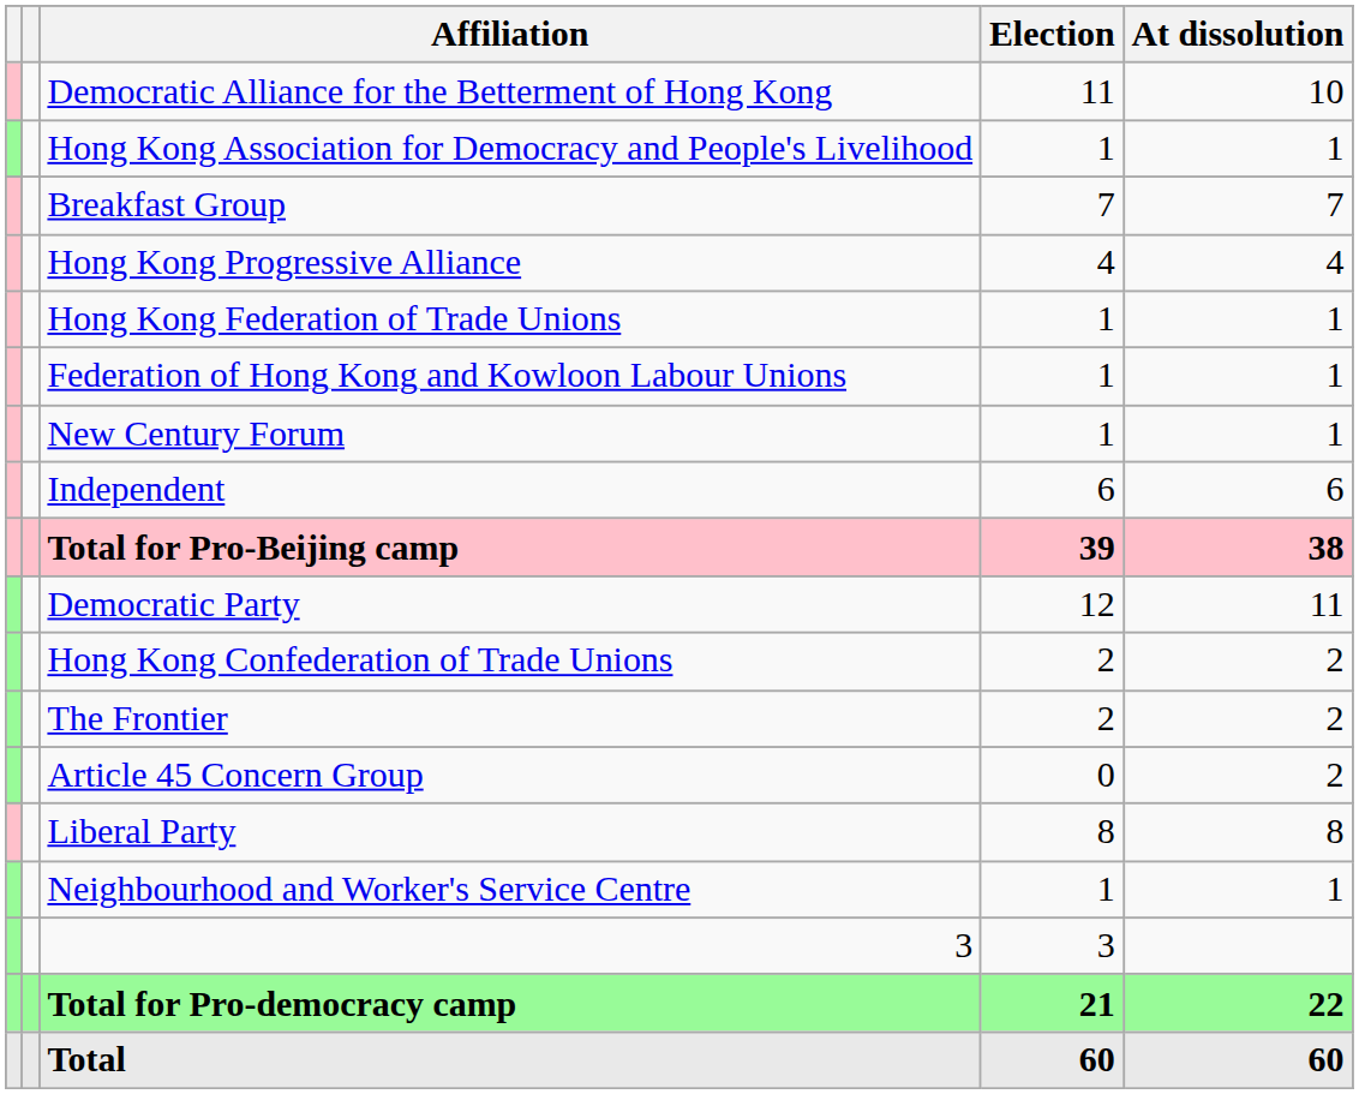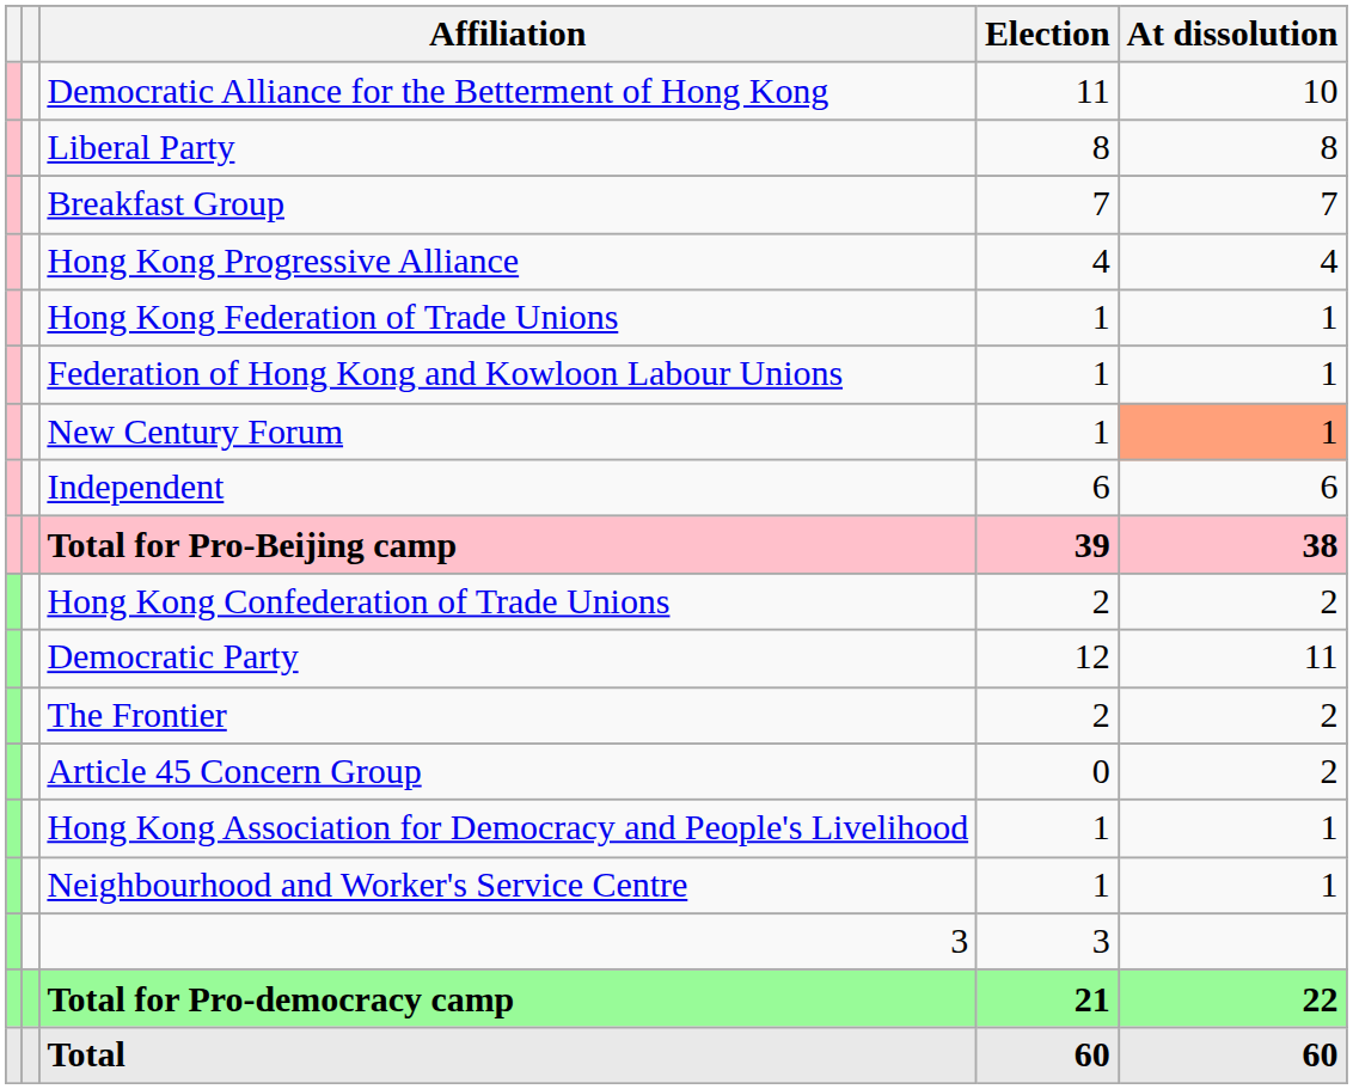rows swapped: Liberal Party <-> Hong Kong Association for Democracy and People's Livelihood
New Century Forum | At dissolution: no background -> lightsalmon background
rows swapped: Democratic Party <-> Hong Kong Confederation of Trade Unions
